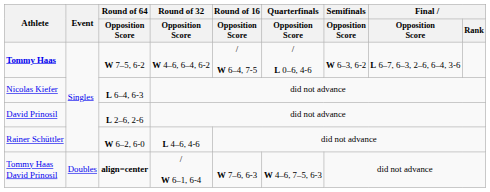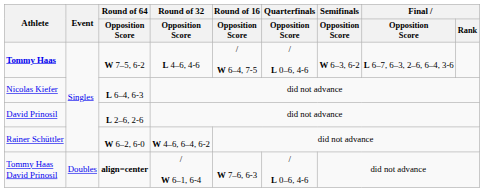Tommy Haas | Round of 32 / Opposition Score: W 4–6, 6–4, 6-2 -> L 4–6, 4-6
Rainer Schüttler | Round of 32 / Opposition Score: L 4–6, 4-6 -> W 4–6, 6–4, 6-2
Tommy Haas David Prinosil | Quarterfinals / Opposition Score: W 4–6, 7–5, 6-3 -> / L 0–6, 4-6
